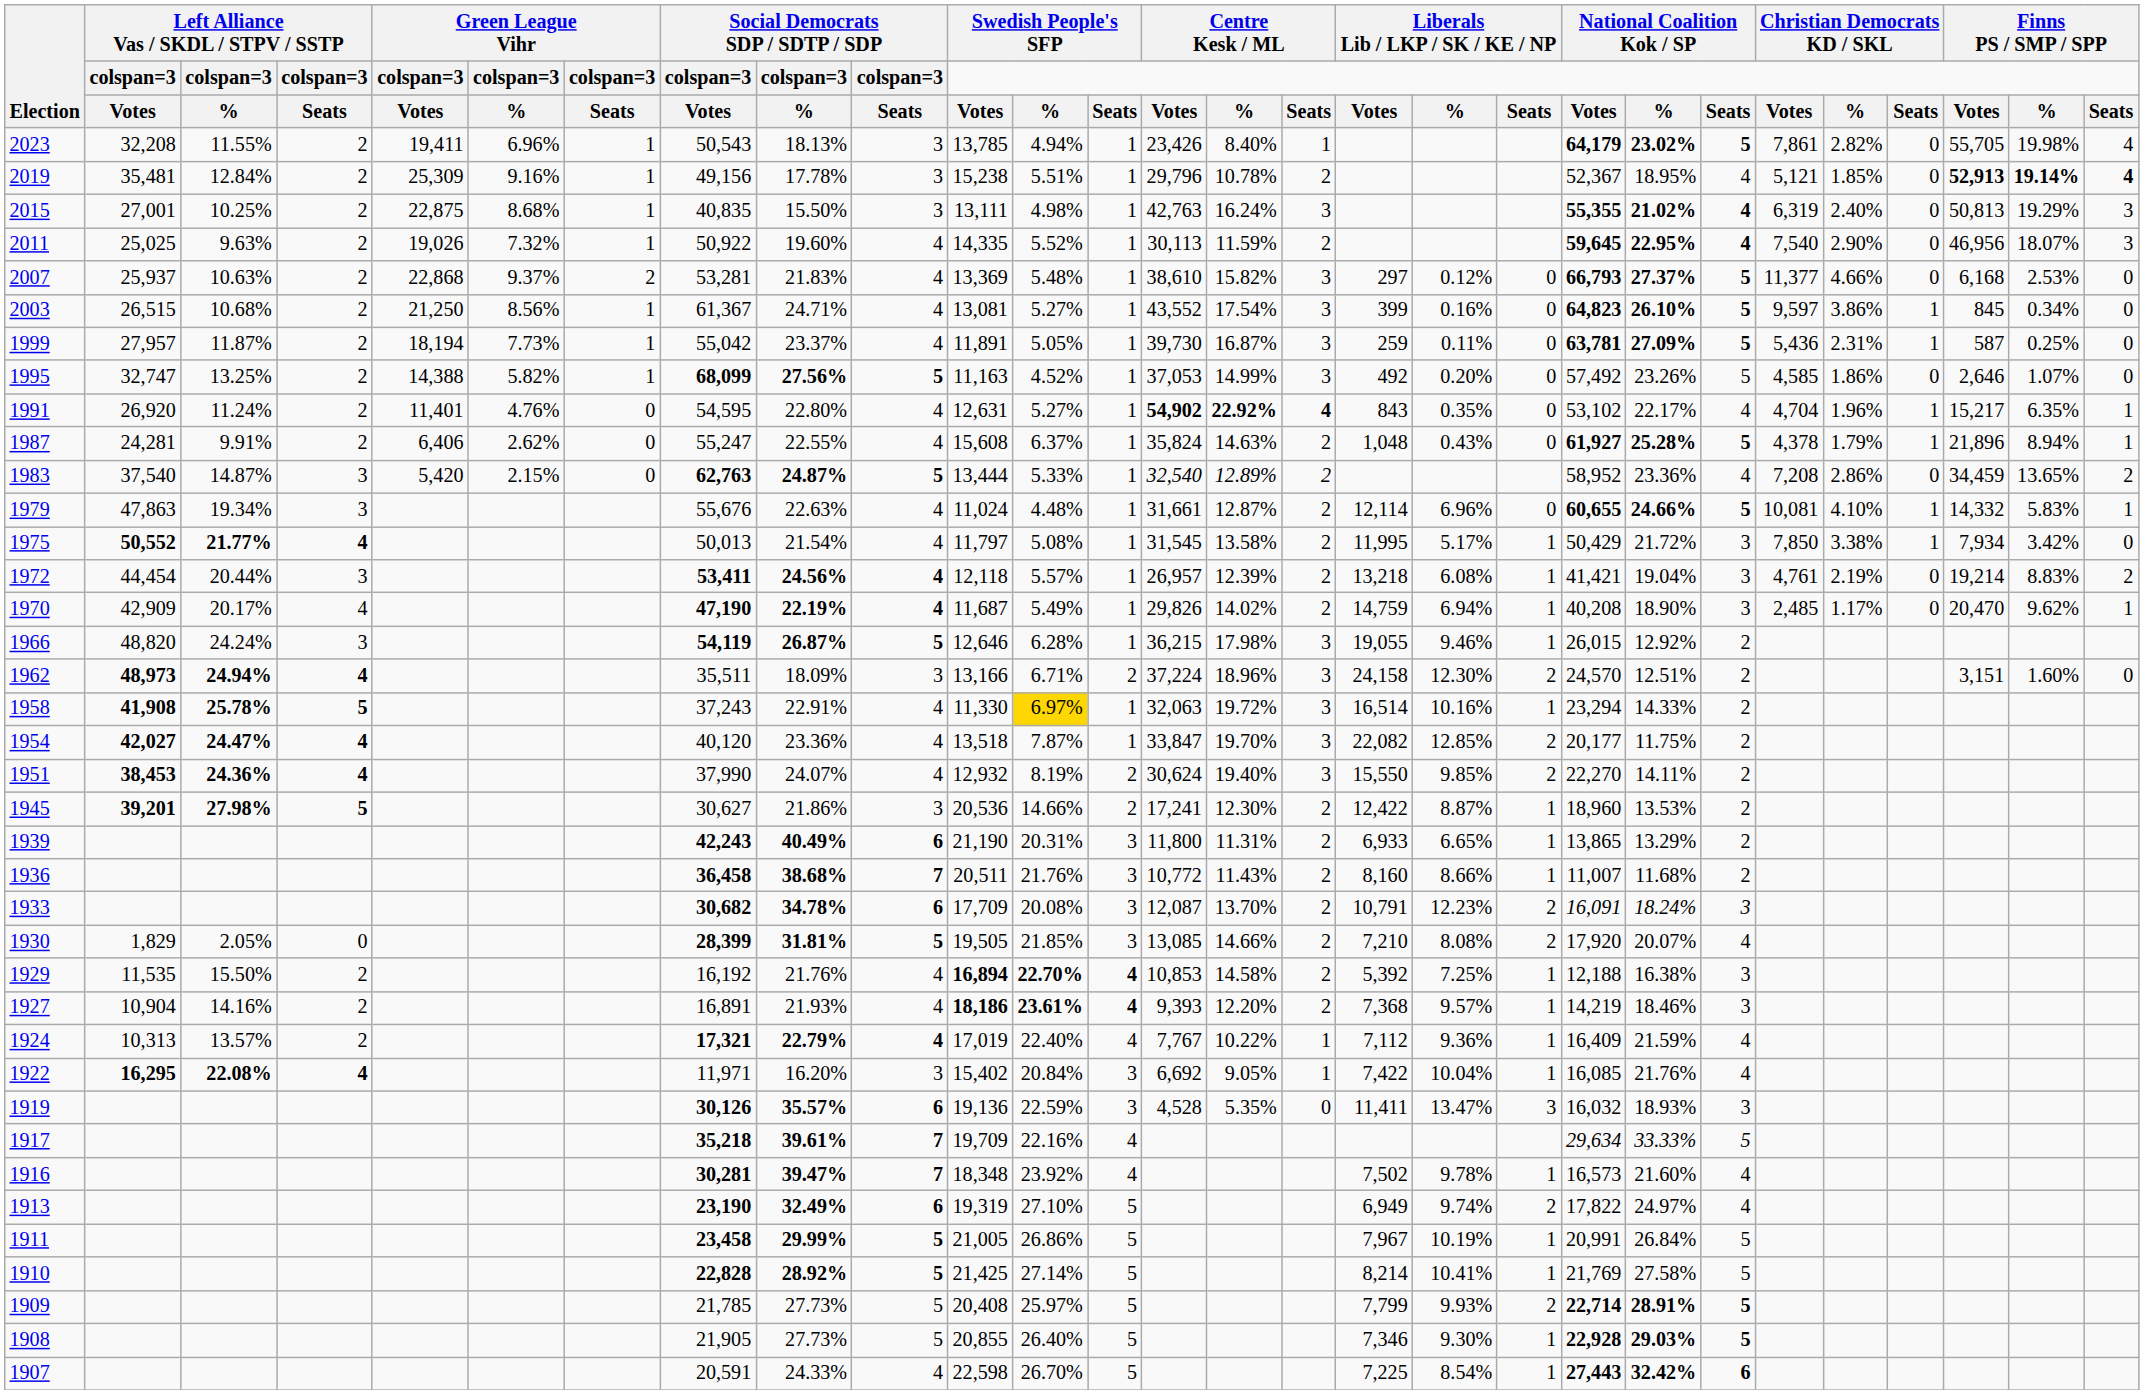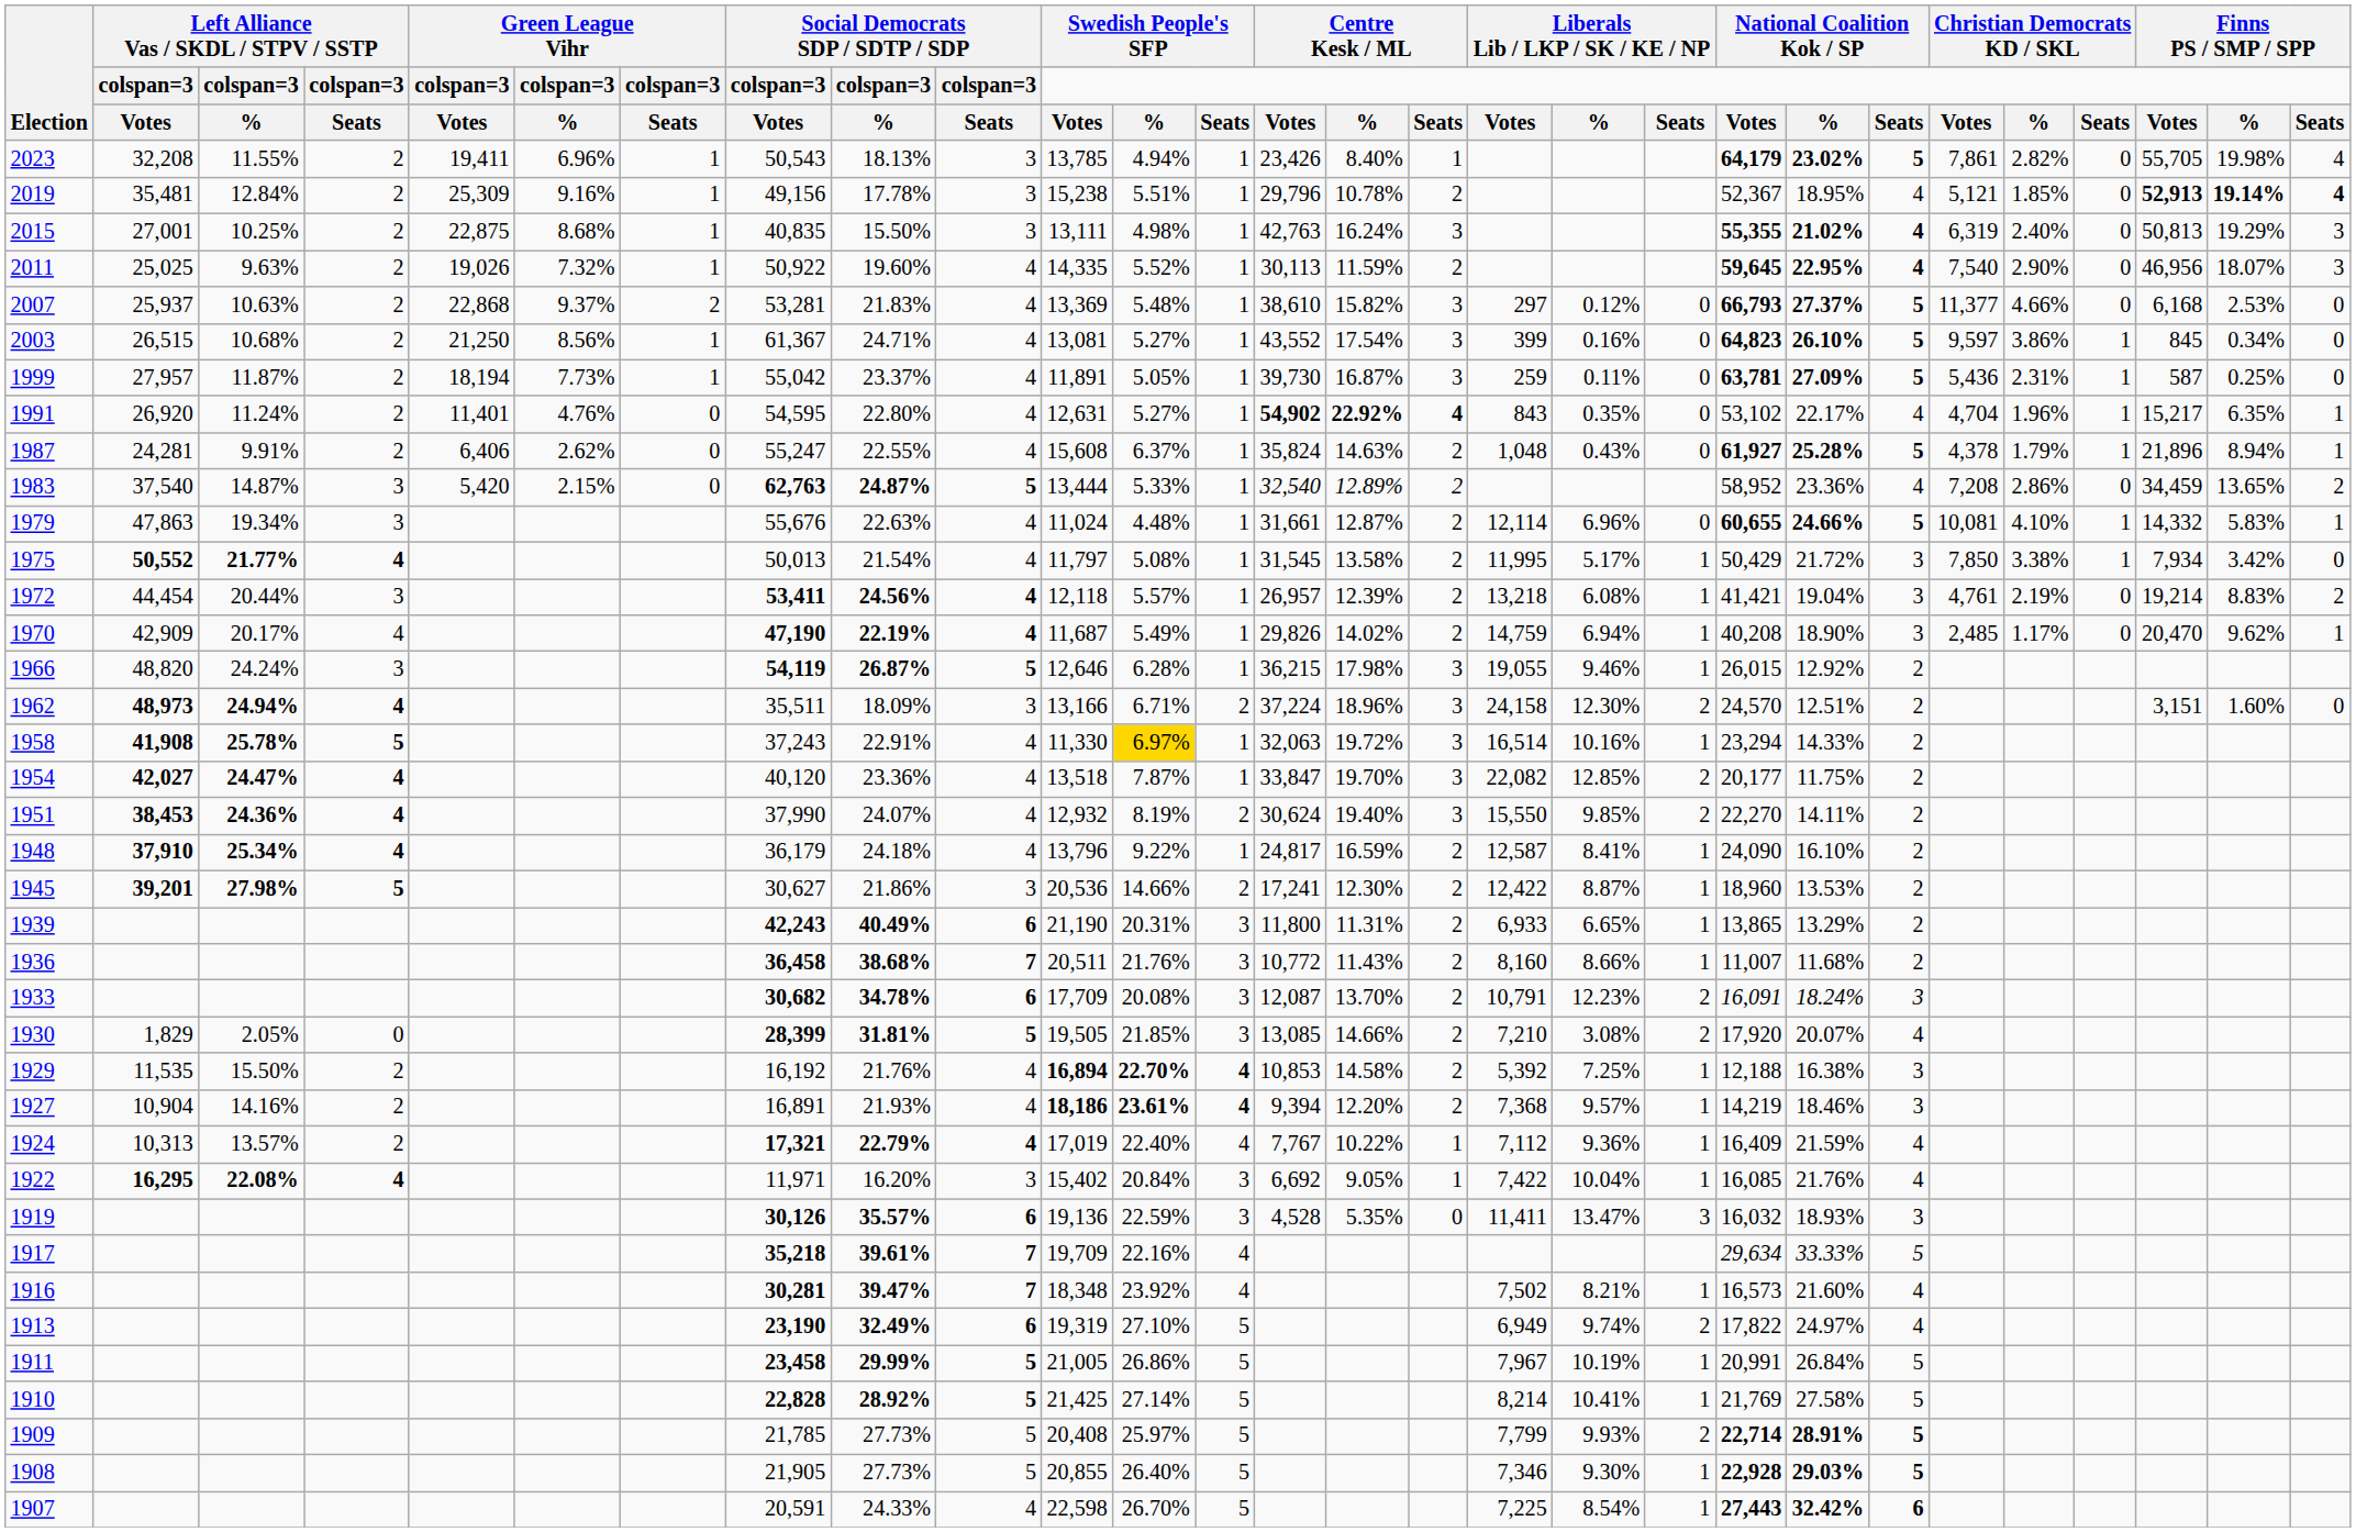- row: 1995 | 32,747 | 13.25% | 2 | 14,388 | 5.82% | 1 | 68,099 | 27.56% | 5 | 11,163 | 4.52% | 1 | 37,053 | 14.99% | 3 | 492 | 0.20% | 0 | 57,492 | 23.26% | 5 | 4,585 | 1.86% | 0 | 2,646 | 1.07% | 0
+ row: 1948 | 37,910 | 25.34% | 4 | 36,179 | 24.18% | 4 | 13,796 | 9.22% | 1 | 24,817 | 16.59% | 2 | 12,587 | 8.41% | 1 | 24,090 | 16.10% | 2
1930 | Liberals Lib / LKP / SK / KE / NP / %: 8.08% -> 3.08%
1927 | Centre Kesk / ML / Votes: 9,393 -> 9,394
1916 | Liberals Lib / LKP / SK / KE / NP / %: 9.78% -> 8.21%
